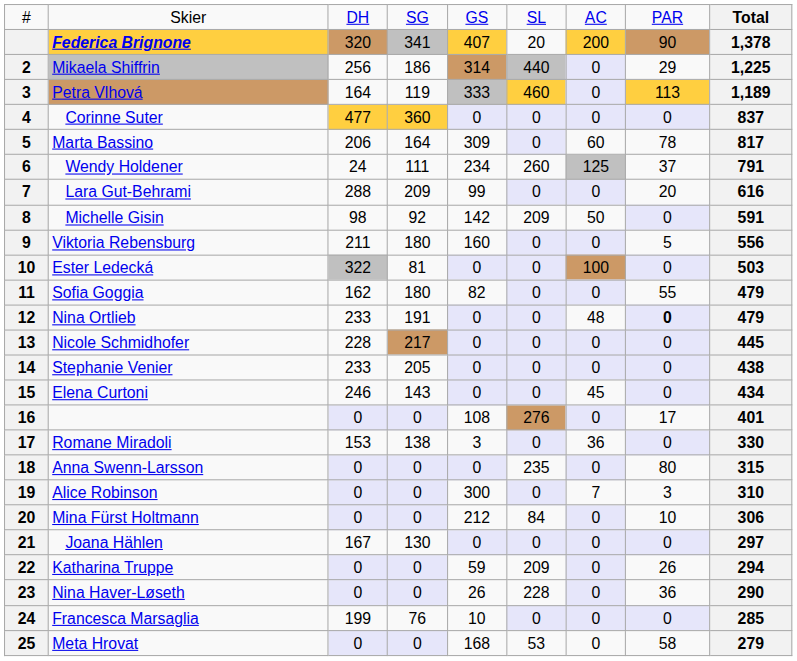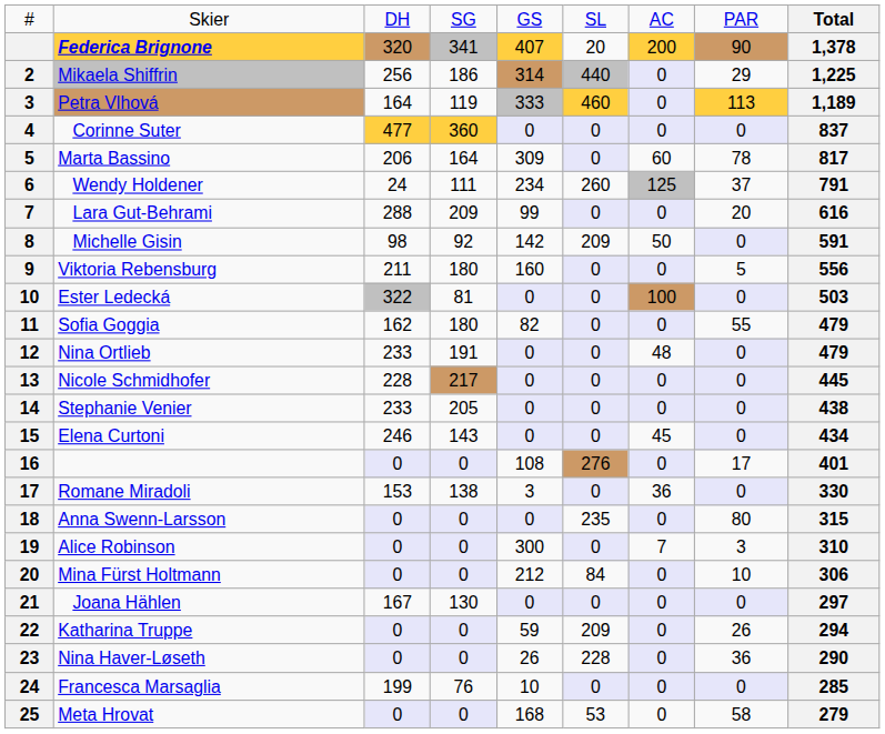Nina Ortlieb | column 8: bold -> normal
